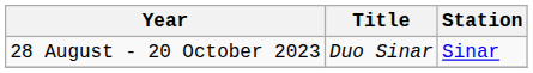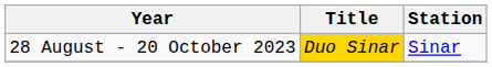28 August - 20 October 2023 | Title: no background -> gold background
